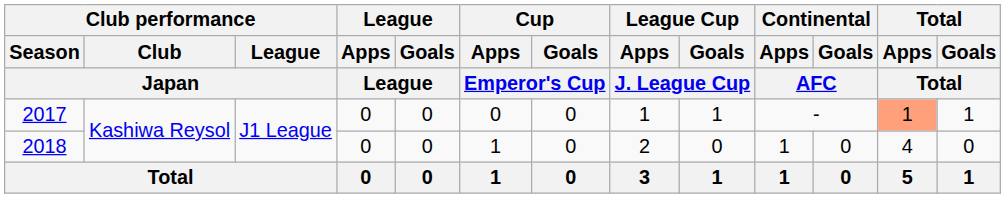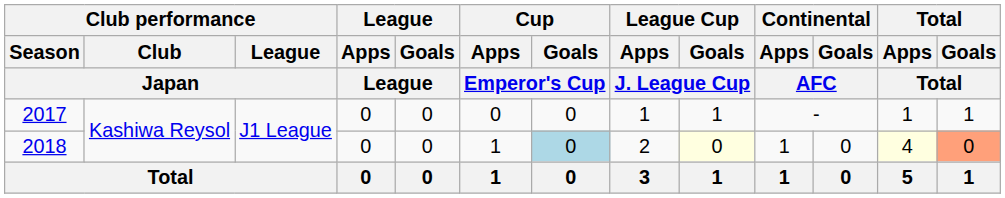2017 | Total / Apps / Total: lightsalmon background -> no background
2018 | Cup / Goals / Emperor's Cup: no background -> lightblue background
2018 | League Cup / Goals / J. League Cup: no background -> lightyellow background
2018 | Total / Apps / Total: no background -> lightyellow background
2018 | Total / Goals / Total: no background -> lightsalmon background
